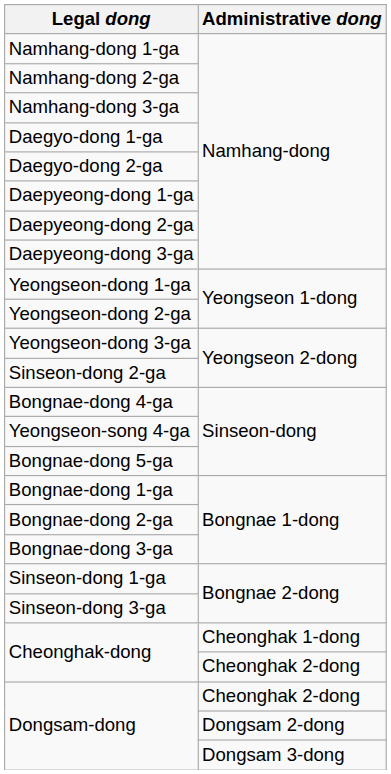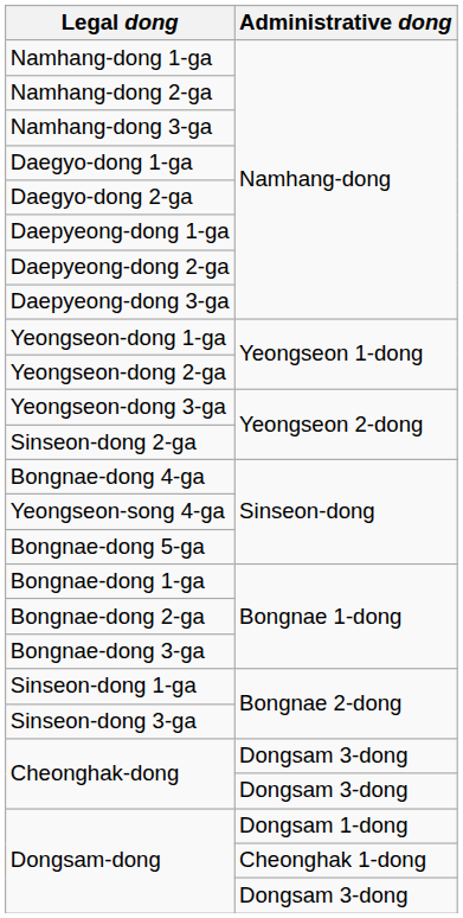row 22 | Administrative dong: Cheonghak 1-dong -> Dongsam 3-dong
row 23 | Administrative dong: Cheonghak 2-dong -> Dongsam 3-dong
row 24 | Administrative dong: Cheonghak 2-dong -> Dongsam 1-dong
row 25 | Administrative dong: Dongsam 2-dong -> Cheonghak 1-dong
